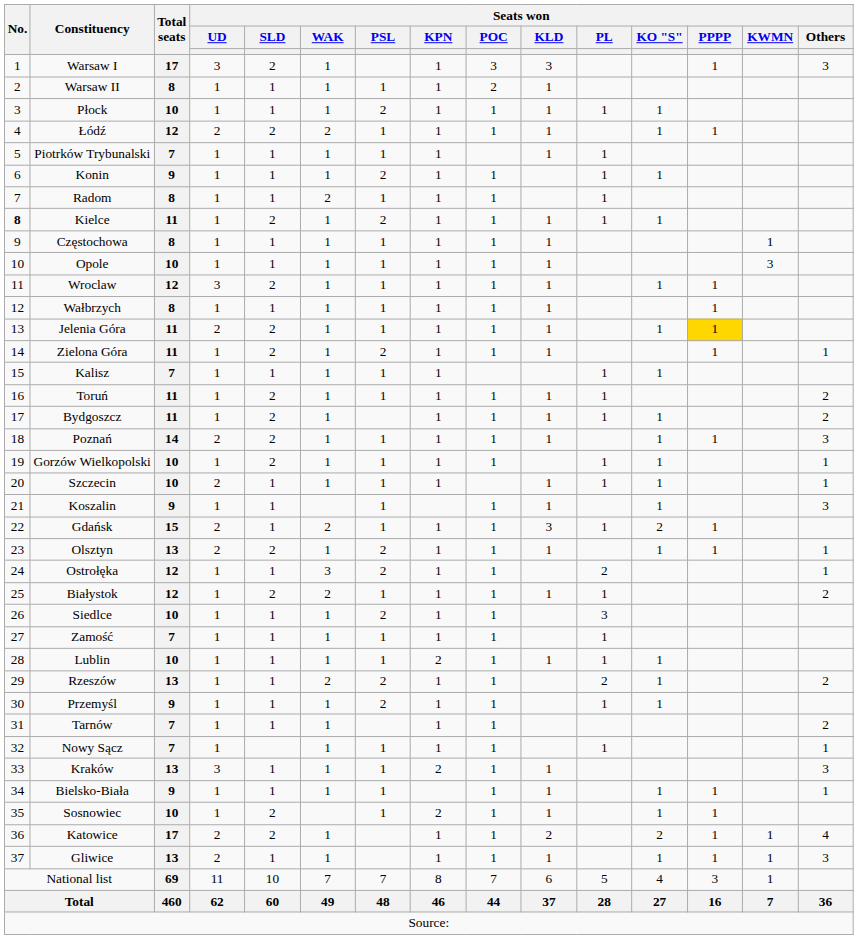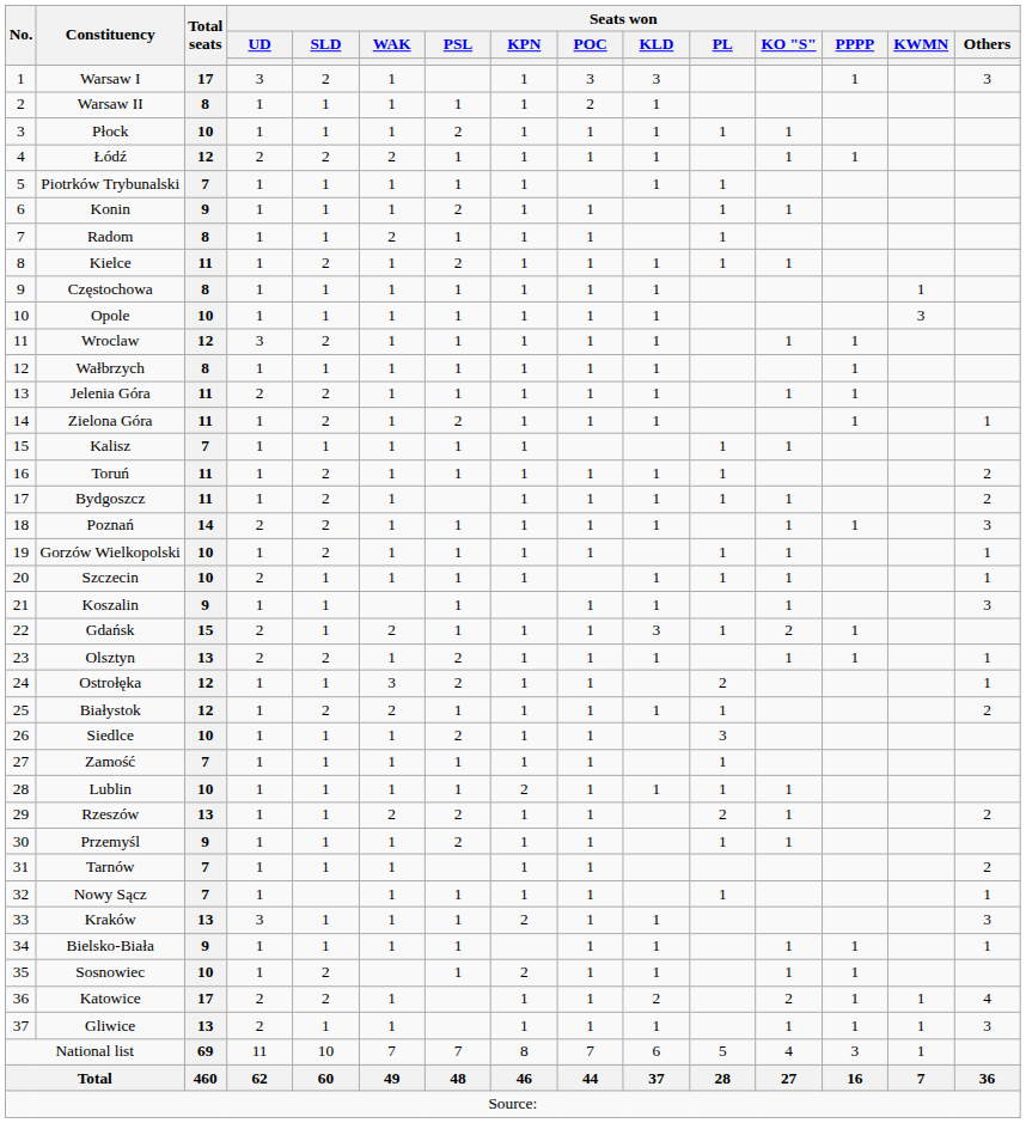Kielce | No.: bold -> normal
Jelenia Góra | Seats won / PPPP: gold background -> no background
